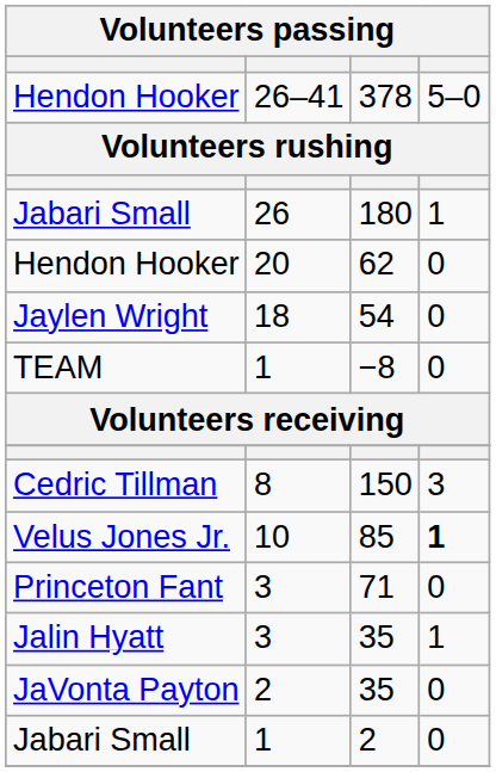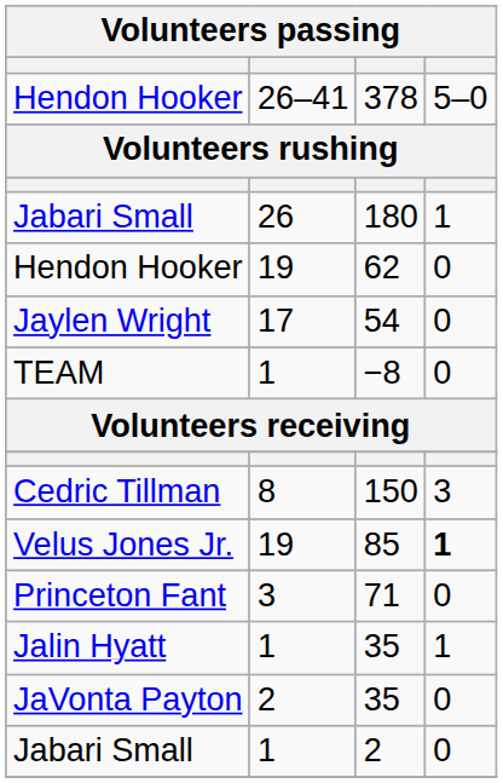62 | column 2: 20 -> 19
54 | column 2: 18 -> 17
85 | column 2: 10 -> 19
Jalin Hyatt / 35 | column 2: 3 -> 1
